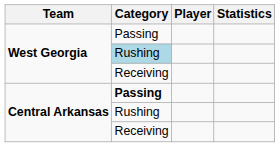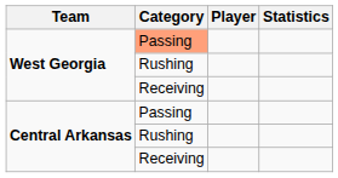West Georgia / Passing | Category: no background -> lightsalmon background
West Georgia / Rushing | Category: lightblue background -> no background
Central Arkansas / Passing | Category: bold -> normal
